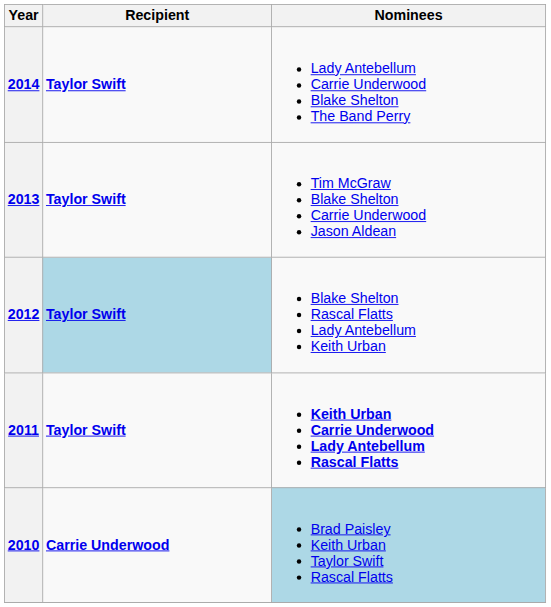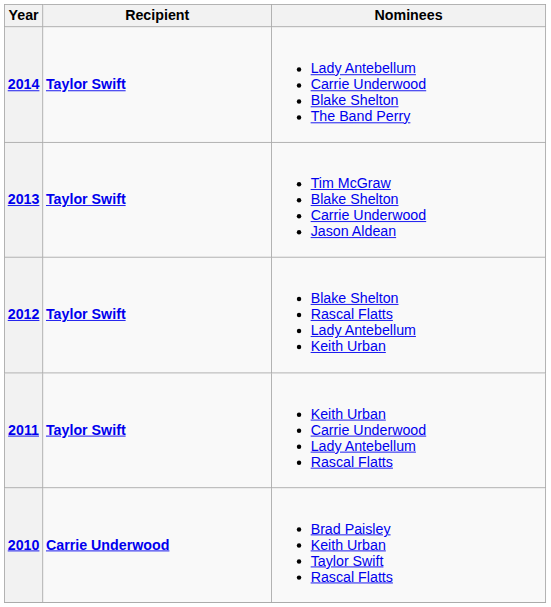2012 | Recipient: lightblue background -> no background
2011 | Nominees: bold -> normal
2010 | Nominees: lightblue background -> no background
